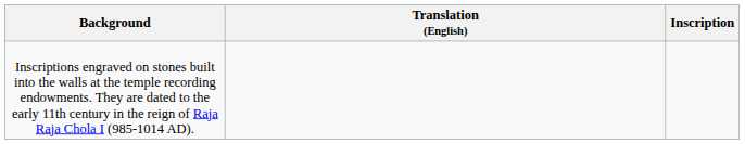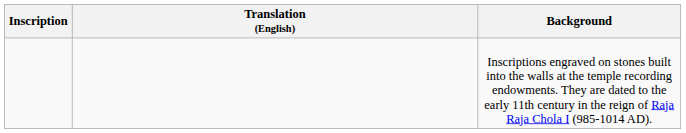columns swapped: Background <-> Inscription
